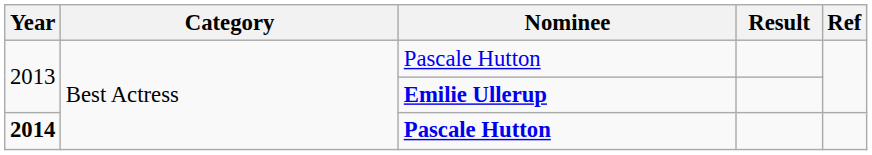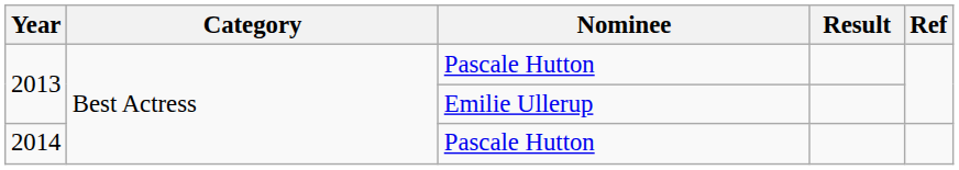2013 / Emilie Ullerup | Nominee: bold -> normal
2014 | Year: bold -> normal
2014 | Nominee: bold -> normal
